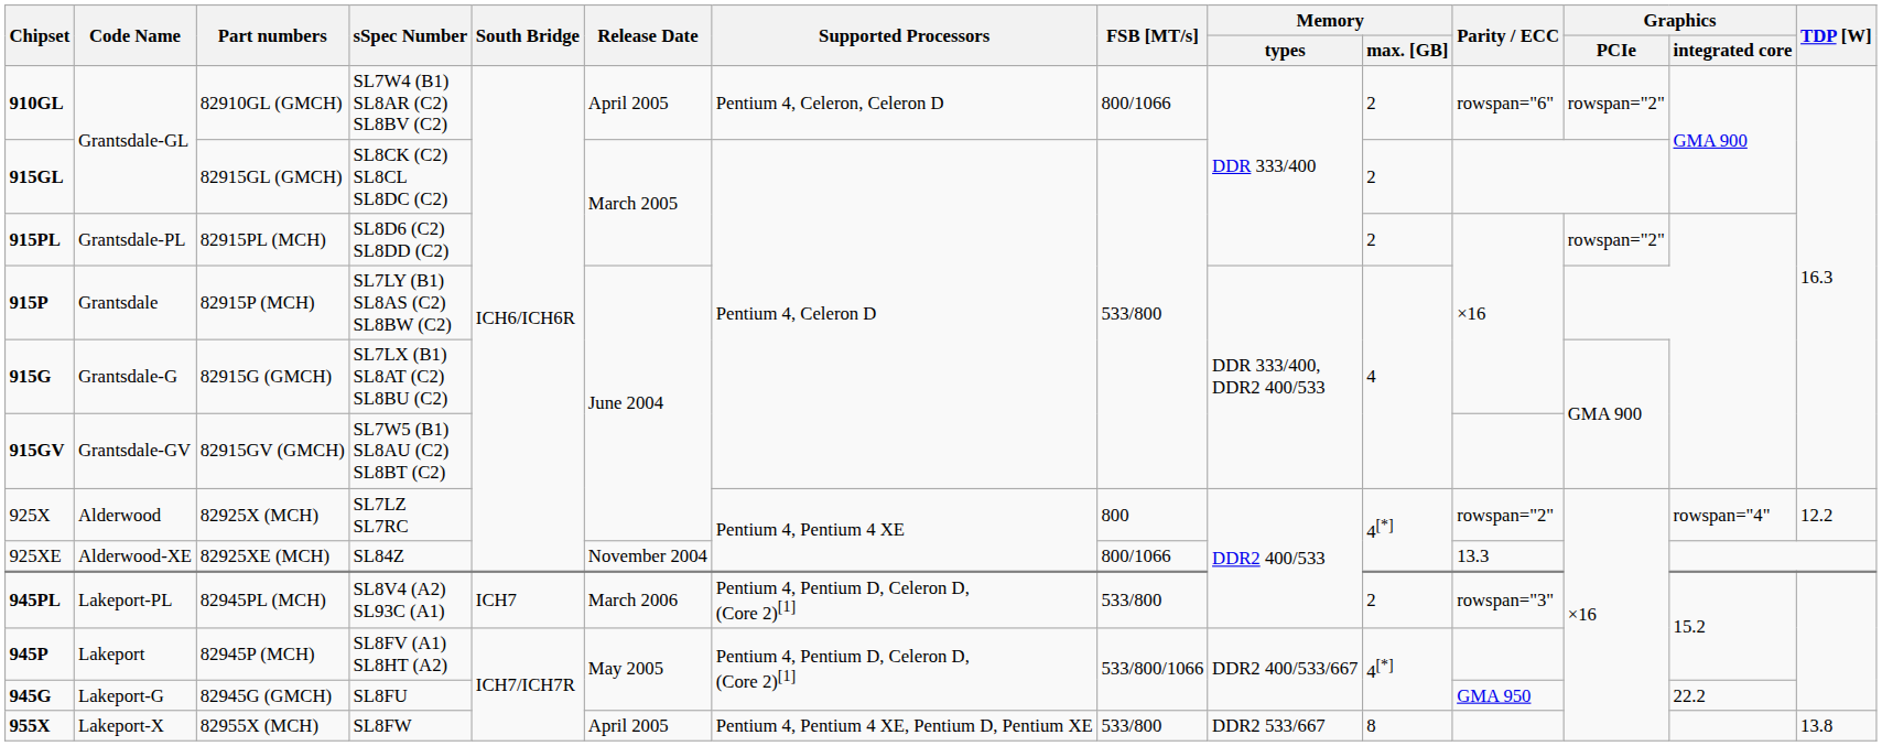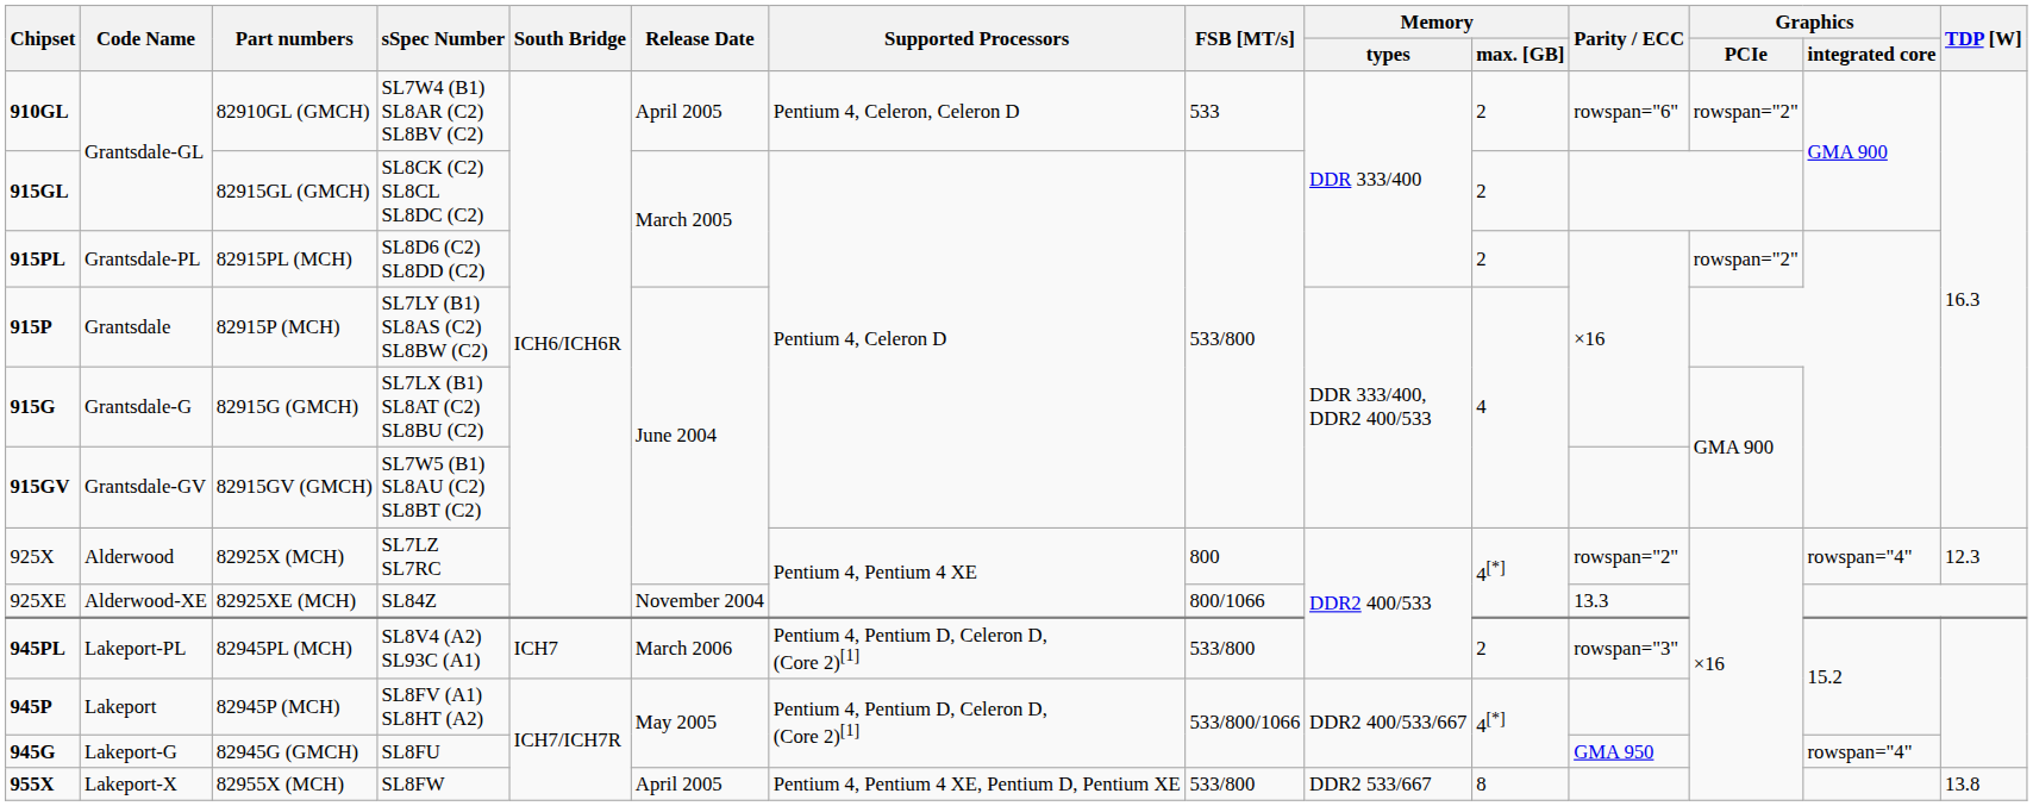910GL | FSB [MT/s]: 800/1066 -> 533
925X | TDP [W]: 12.2 -> 12.3
945G | Graphics / integrated core: 22.2 -> rowspan="4"
